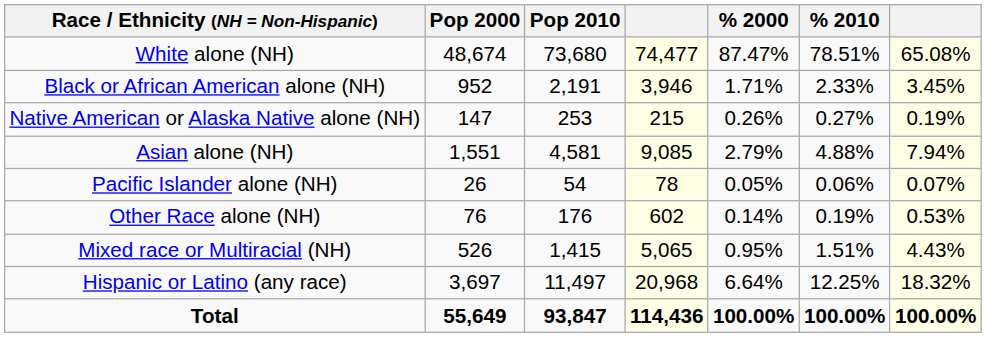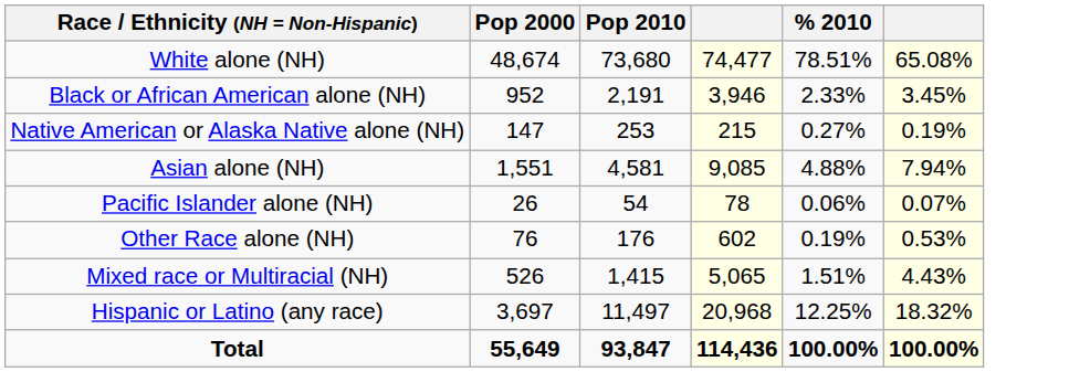- column: % 2000 | 87.47% | 1.71% | 0.26% | 2.79% | 0.05% | 0.14% | 0.95% | 6.64% | 100.00%
